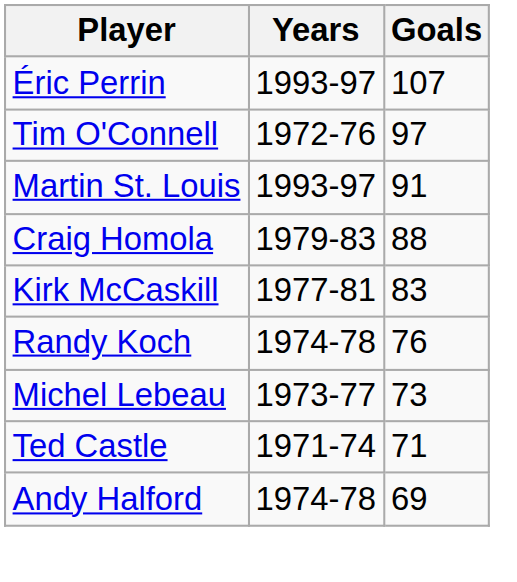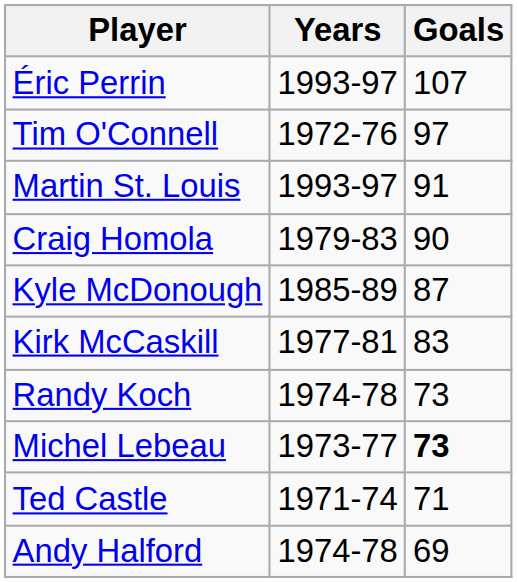Craig Homola | Goals: 88 -> 90
+ row: Kyle McDonough | 1985-89 | 87
Randy Koch | Goals: 76 -> 73
Michel Lebeau | Goals: normal -> bold
